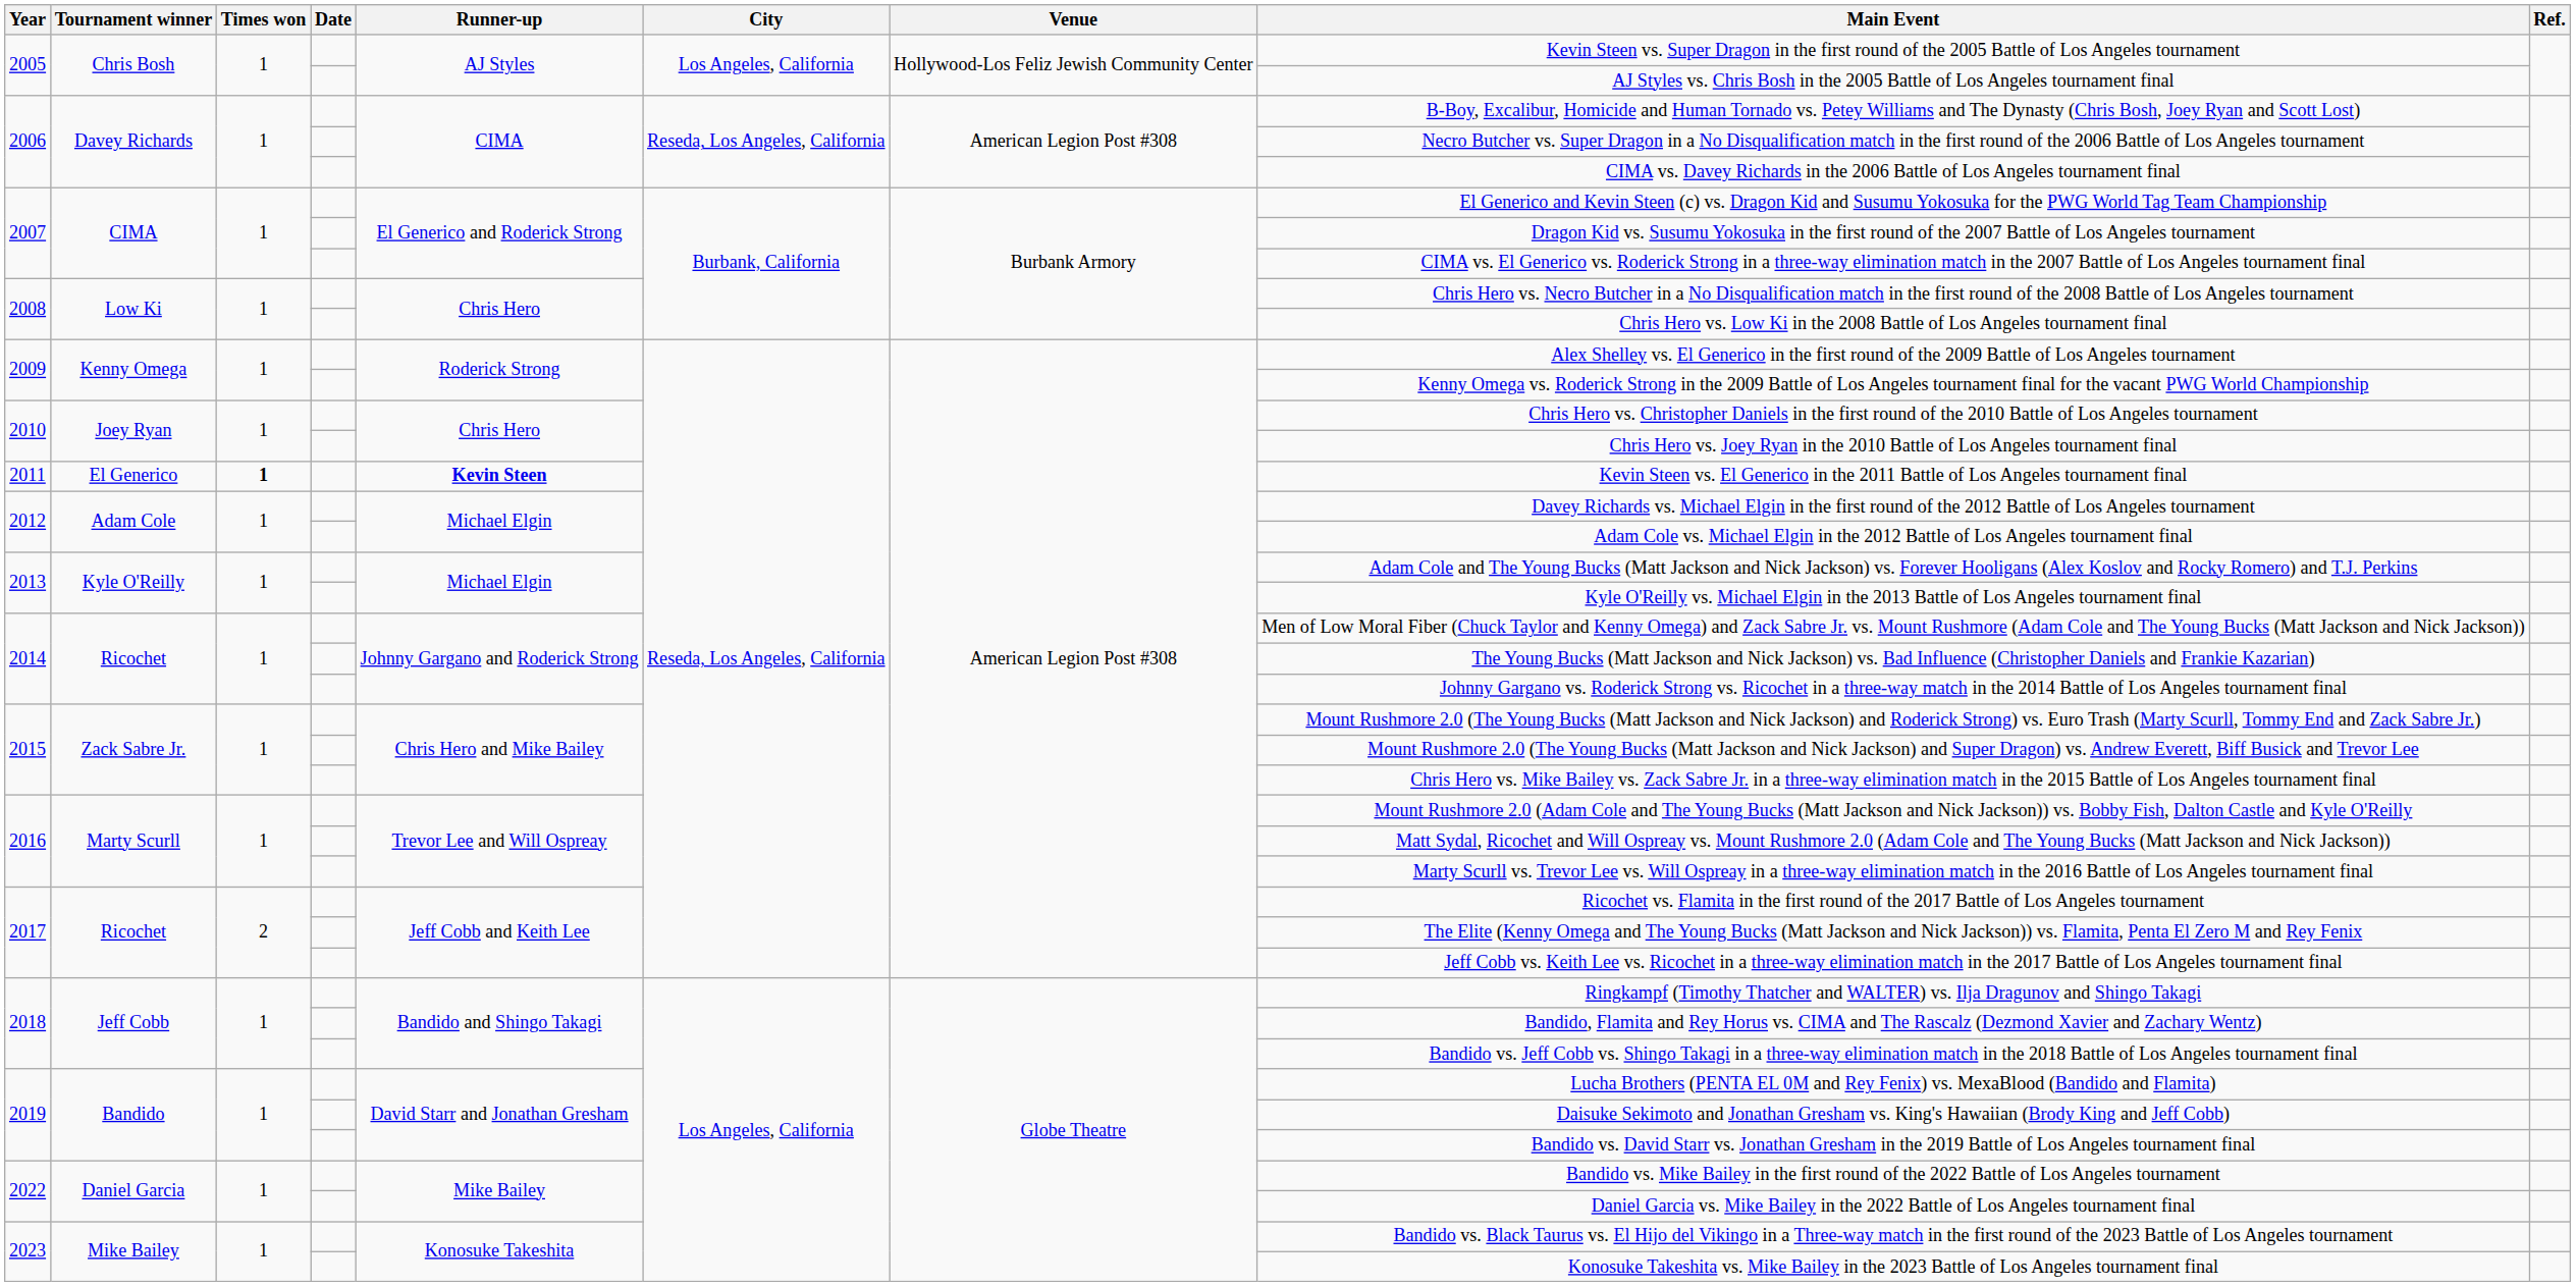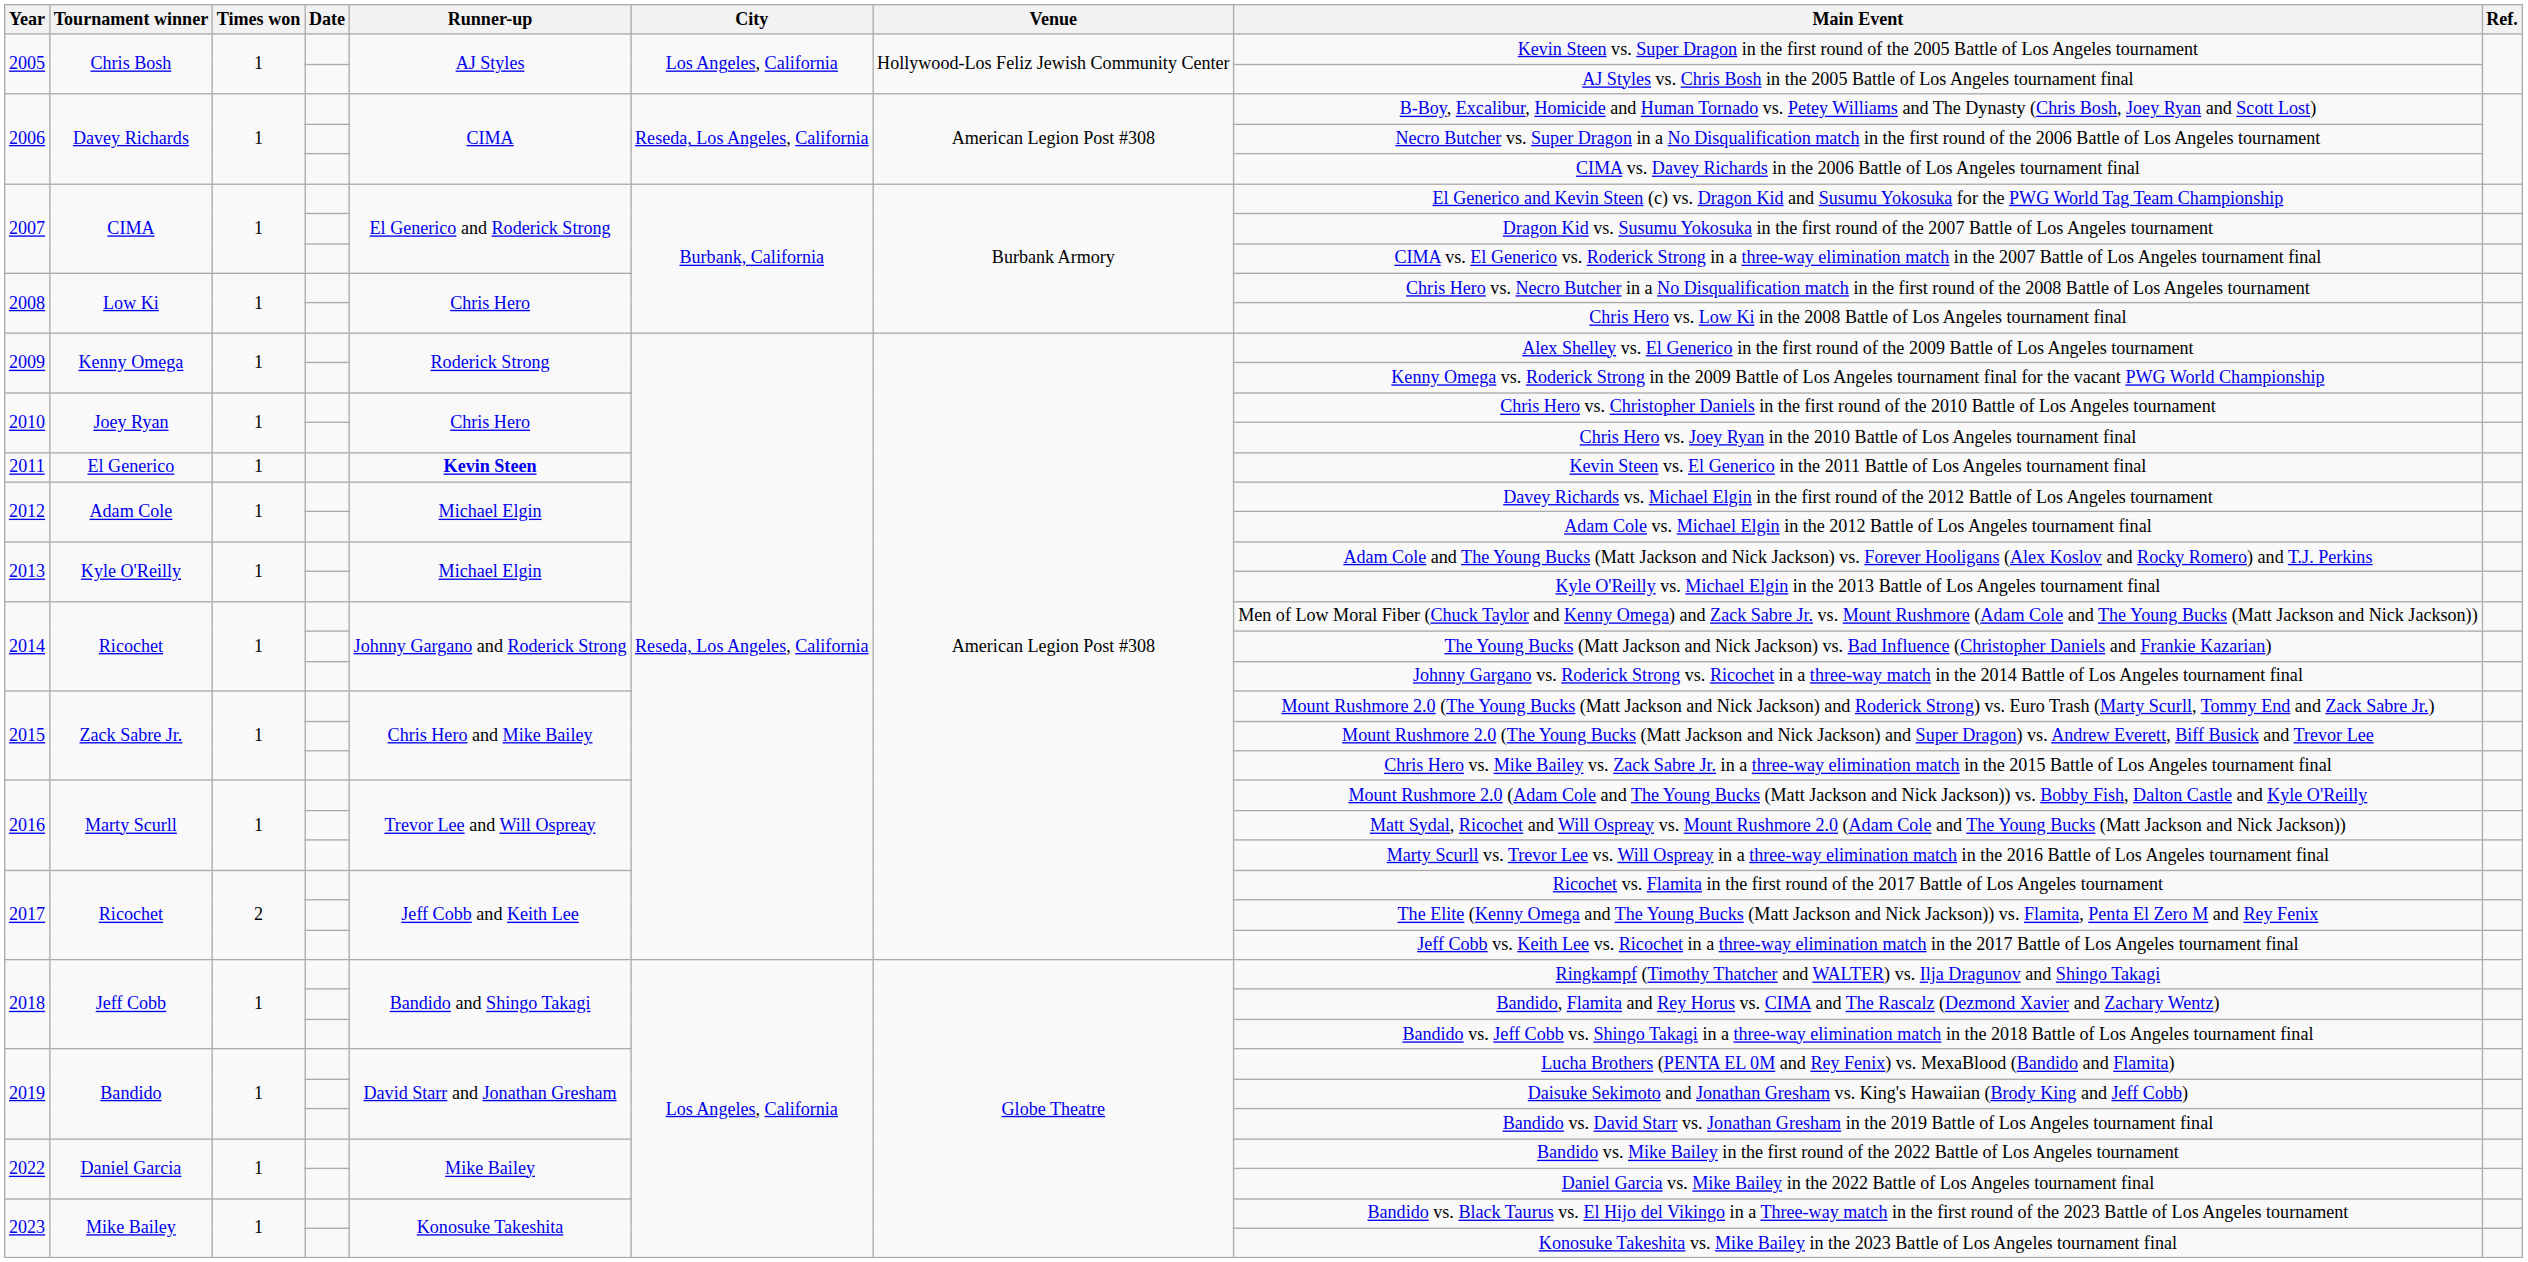2011 | Times won: bold -> normal
